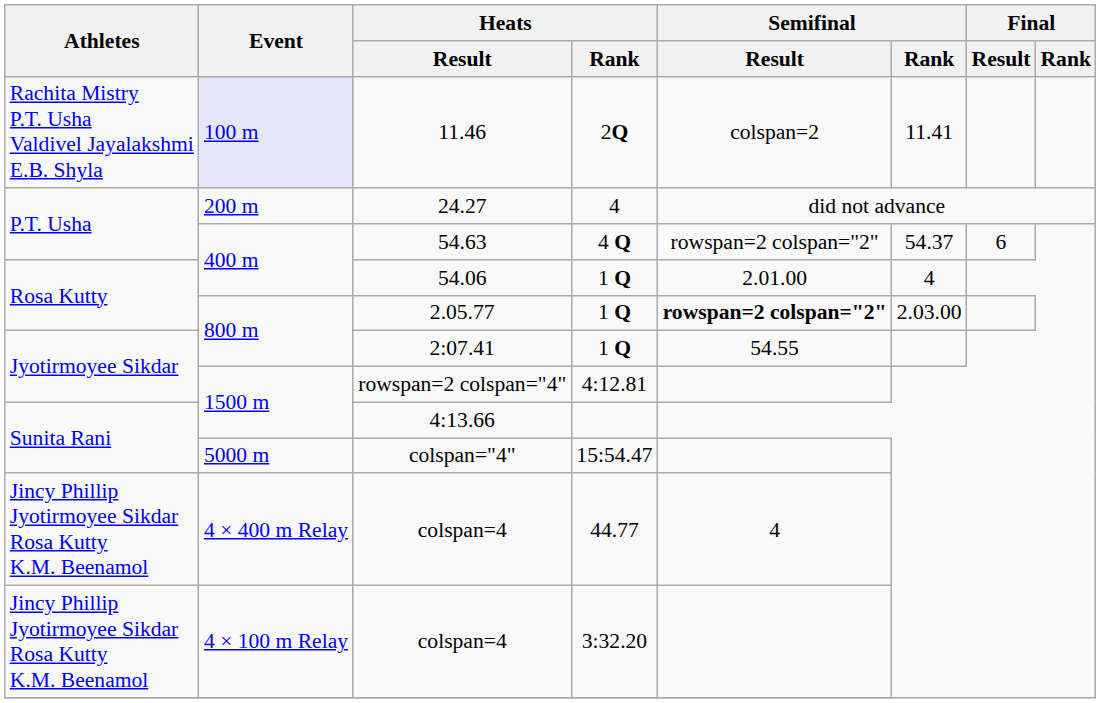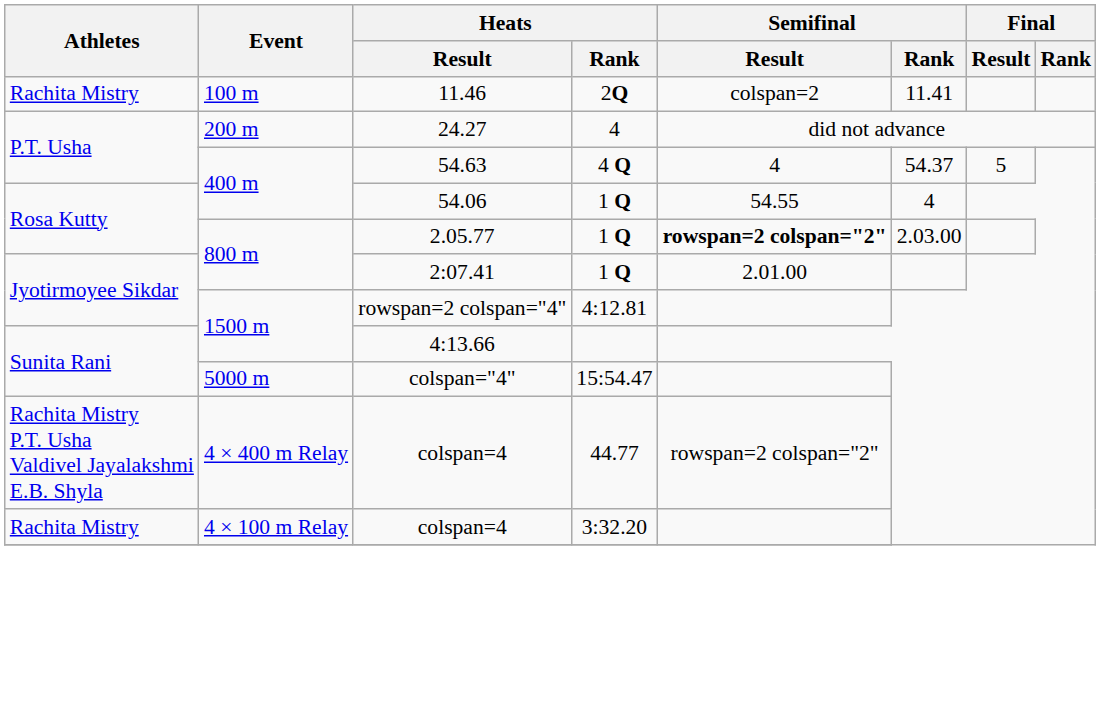11.46 | Athletes: Rachita Mistry P.T. Usha Valdivel Jayalakshmi E.B. Shyla -> Rachita Mistry
11.46 | Event: lavender background -> no background
54.63 | Semifinal / Result: rowspan=2 colspan="2" -> 4
54.63 | Final / Result: 6 -> 5
54.06 | Semifinal / Result: 2.01.00 -> 54.55
2:07.41 | Semifinal / Result: 54.55 -> 2.01.00
colspan=4 / 44.77 | Athletes: Jincy Phillip Jyotirmoyee Sikdar Rosa Kutty K.M. Beenamol -> Rachita Mistry P.T. Usha Valdivel Jayalakshmi E.B. Shyla
colspan=4 / 44.77 | Semifinal / Result: 4 -> rowspan=2 colspan="2"
colspan=4 / 3:32.20 | Athletes: Jincy Phillip Jyotirmoyee Sikdar Rosa Kutty K.M. Beenamol -> Rachita Mistry
